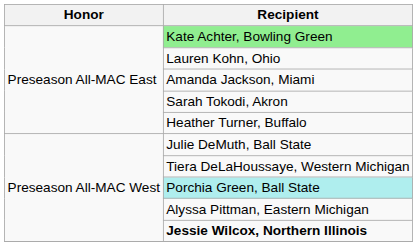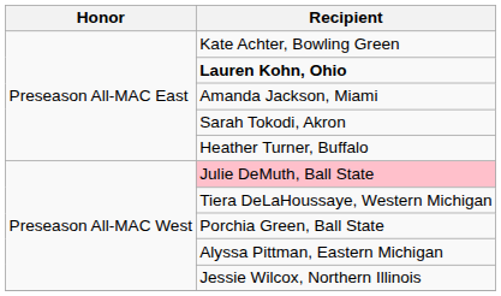row 2 | Recipient: lightgreen background -> no background
row 3 | Recipient: normal -> bold
row 7 | Recipient: no background -> pink background
row 9 | Recipient: paleturquoise background -> no background
row 11 | Recipient: bold -> normal
